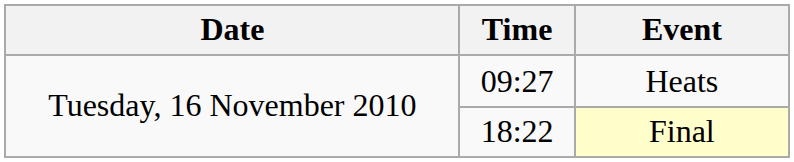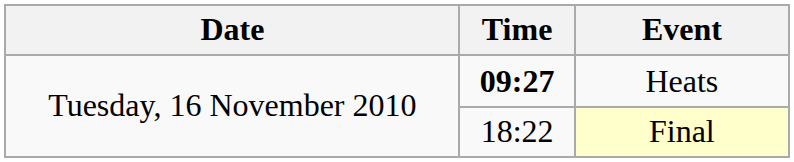Heats | Time: normal -> bold
